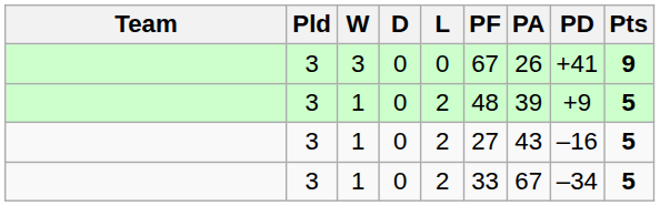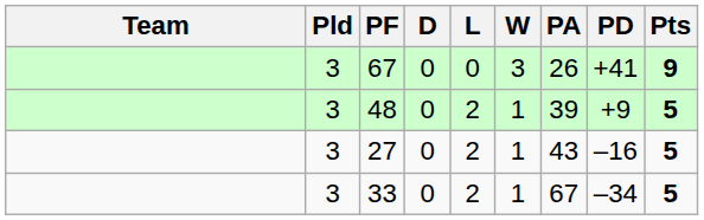columns swapped: W <-> PF
